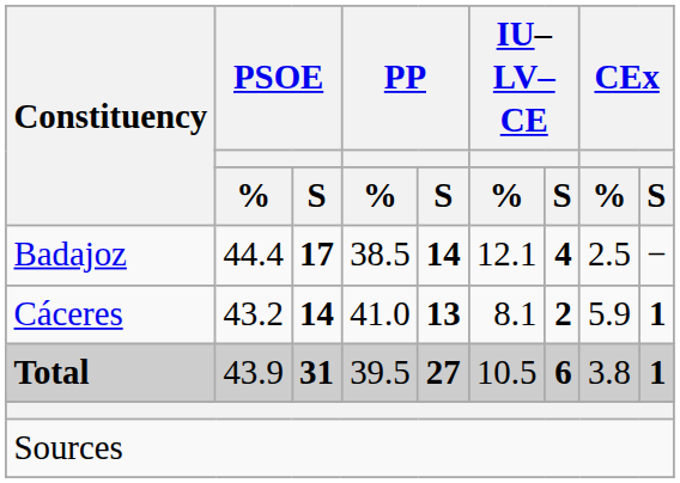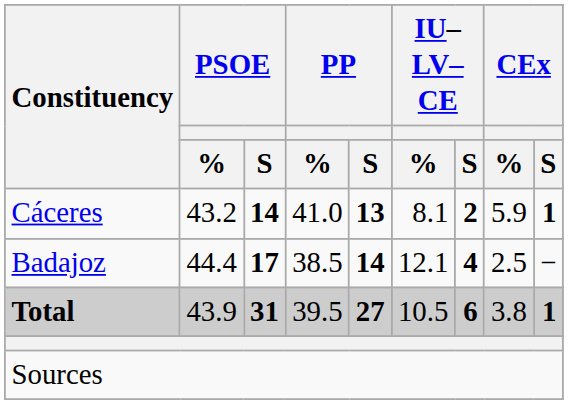rows swapped: Badajoz <-> Cáceres
